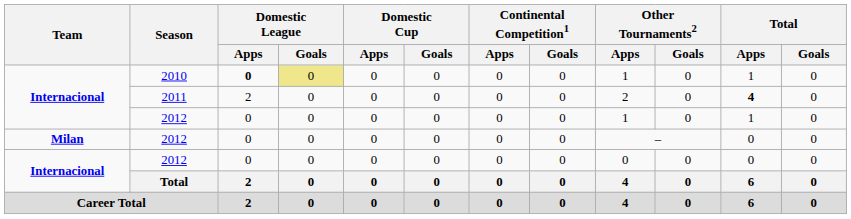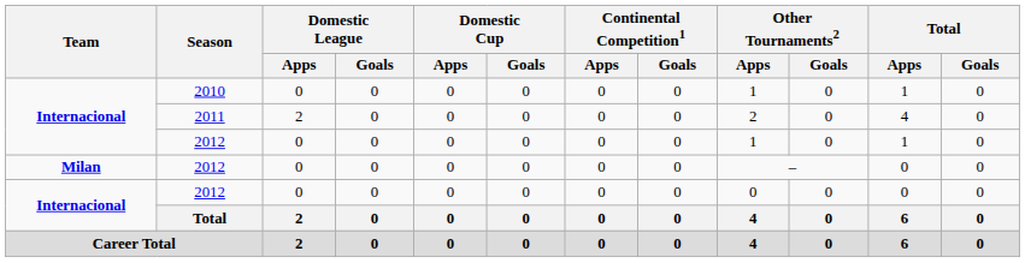2010 | Domestic League / Apps: bold -> normal
2010 | Domestic League / Goals: khaki background -> no background
2011 | Total / Apps: bold -> normal
